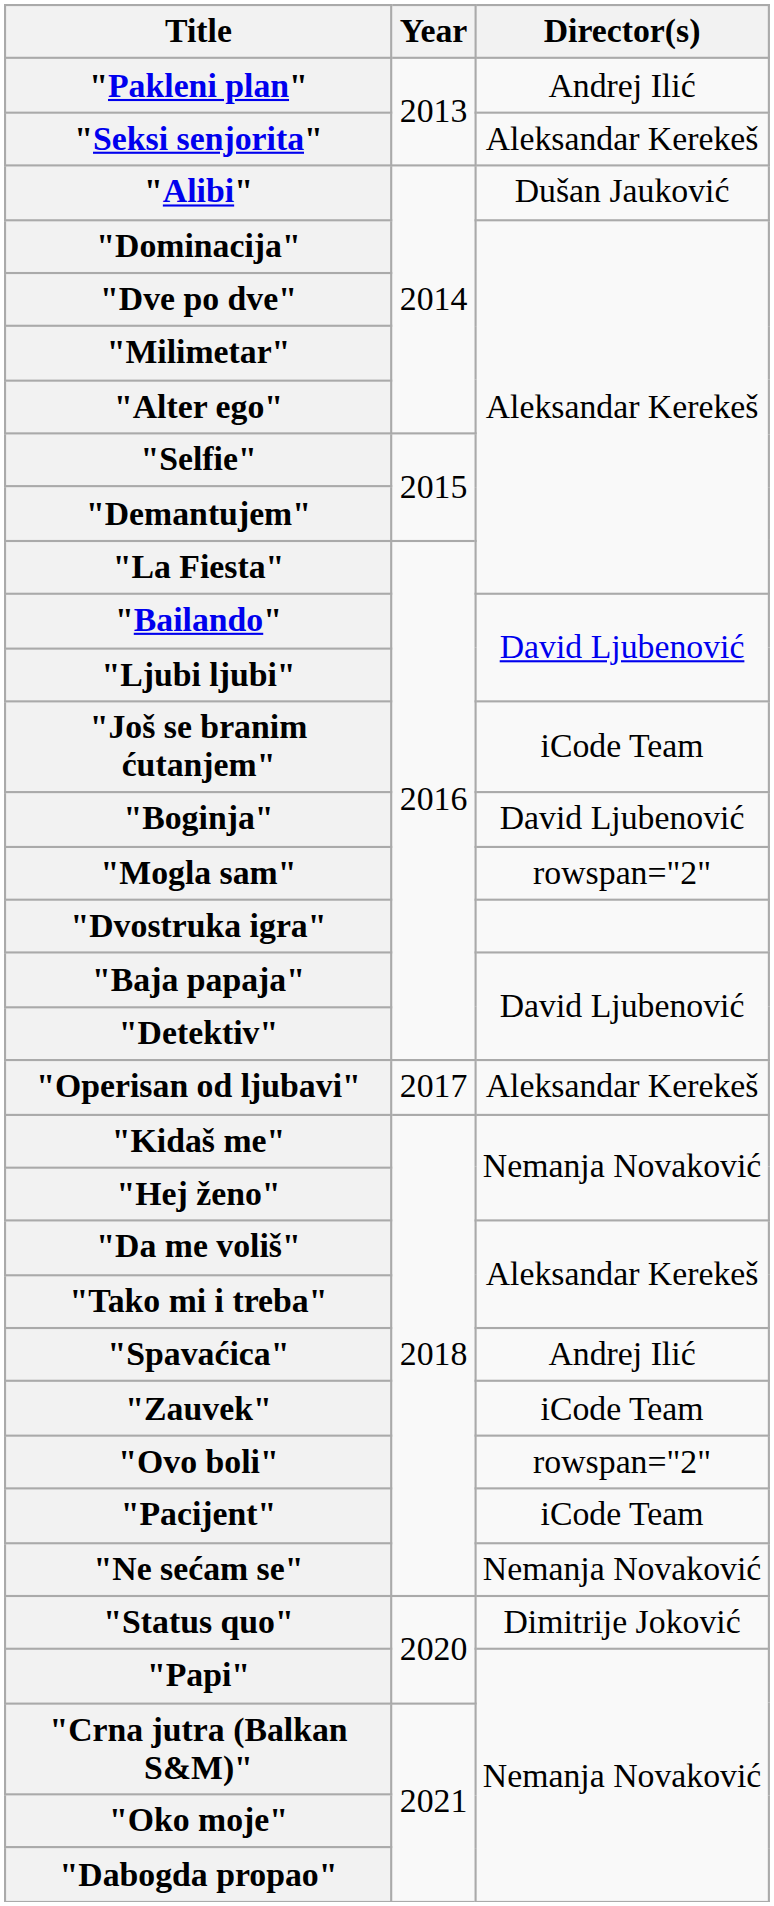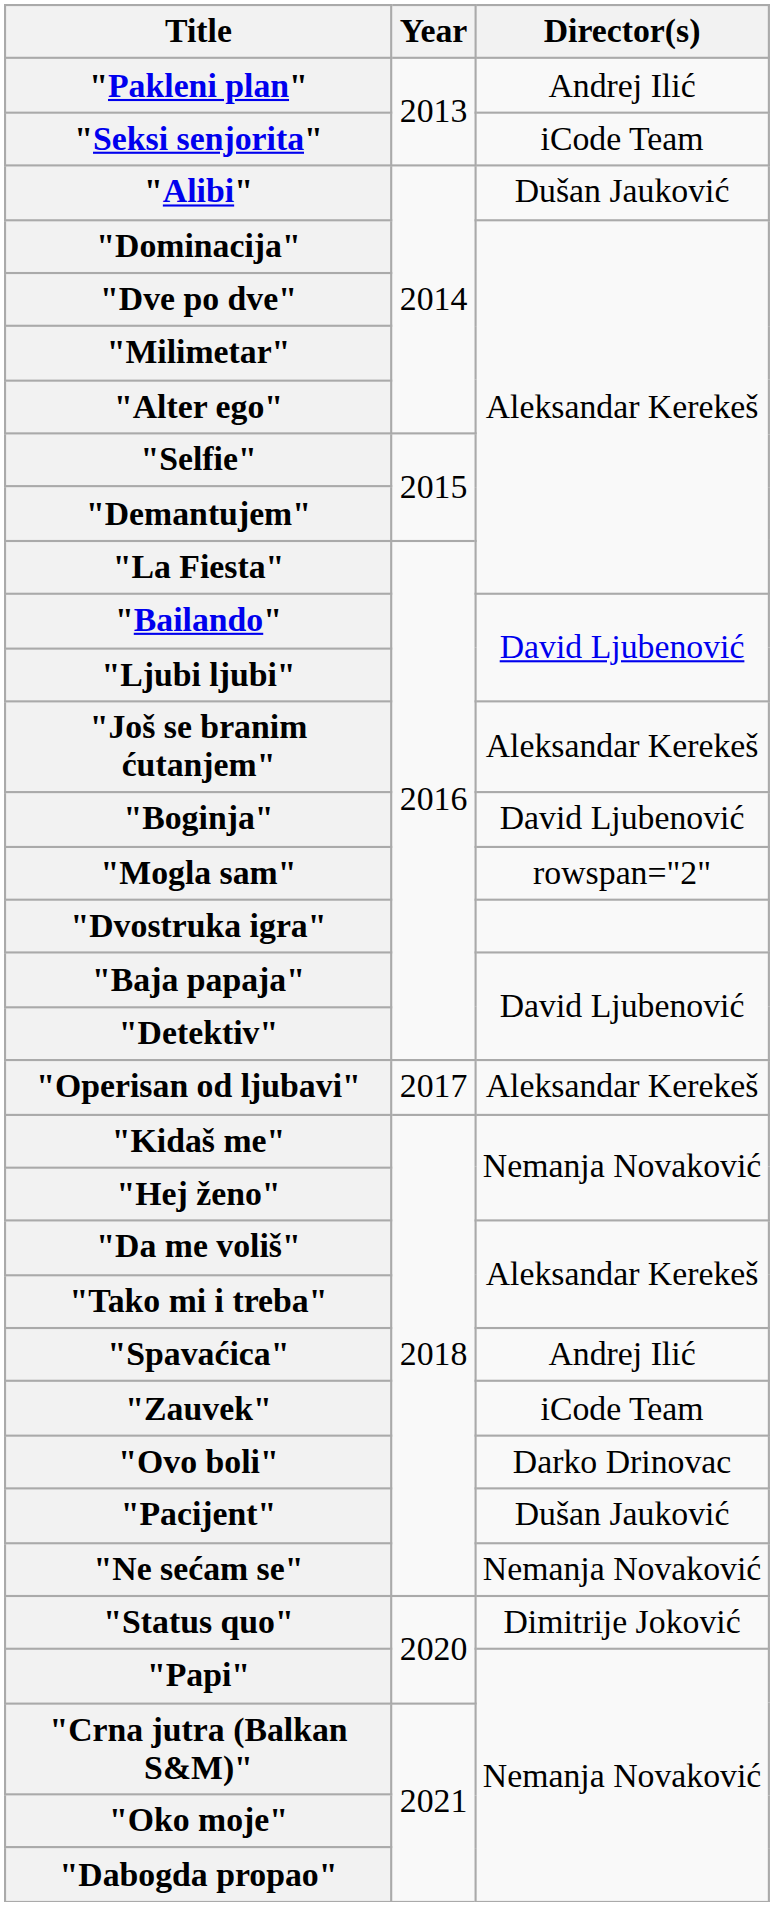"Seksi senjorita" | Director(s): Aleksandar Kerekeš -> iCode Team
"Još se branim ćutanjem" | Director(s): iCode Team -> Aleksandar Kerekeš
"Ovo boli" | Director(s): rowspan="2" -> Darko Drinovac
"Pacijent" | Director(s): iCode Team -> Dušan Jauković
